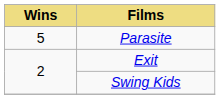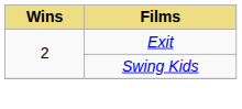- row: 5 | Parasite
